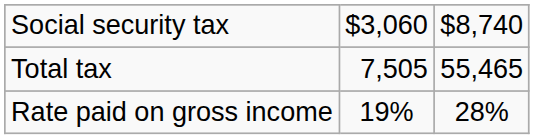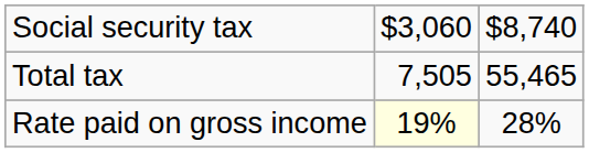Rate paid on gross income | column 2: no background -> lightyellow background
